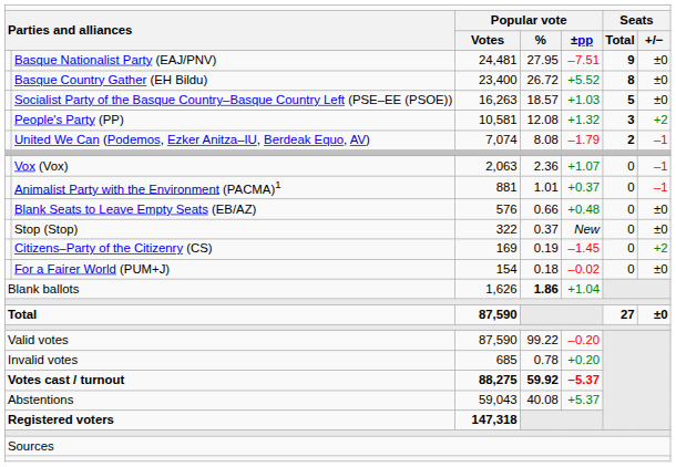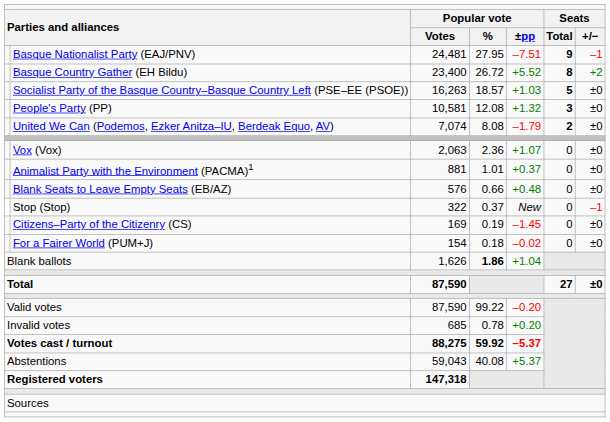Basque Nationalist Party (EAJ/PNV) | column 7: ±0 -> –1
Basque Country Gather (EH Bildu) | column 7: ±0 -> +2
People's Party (PP) | column 7: +2 -> ±0
United We Can (Podemos, Ezker Anitza–IU, Berdeak Equo, AV) | column 7: –1 -> ±0
Vox (Vox) | column 7: –1 -> ±0
Animalist Party with the Environment (PACMA)1 | column 7: –1 -> ±0
Stop (Stop) | column 7: ±0 -> –1
Citizens–Party of the Citizenry (CS) | column 7: +2 -> ±0
